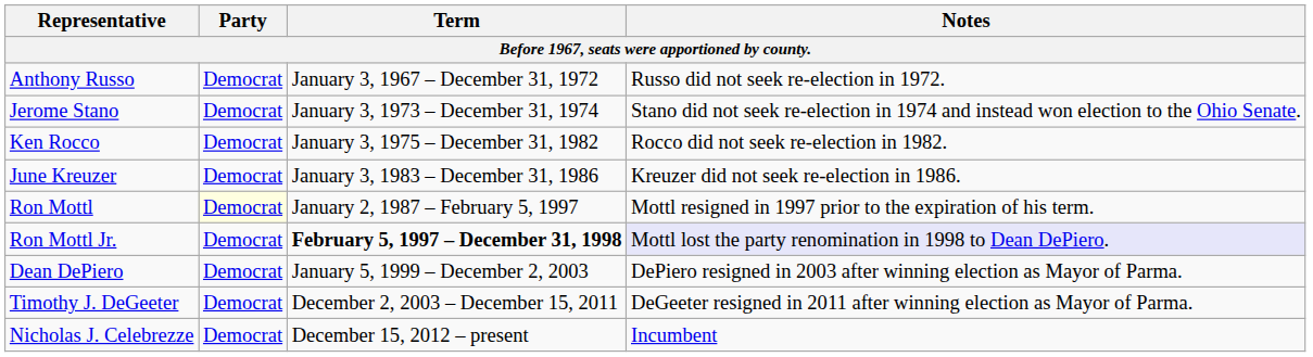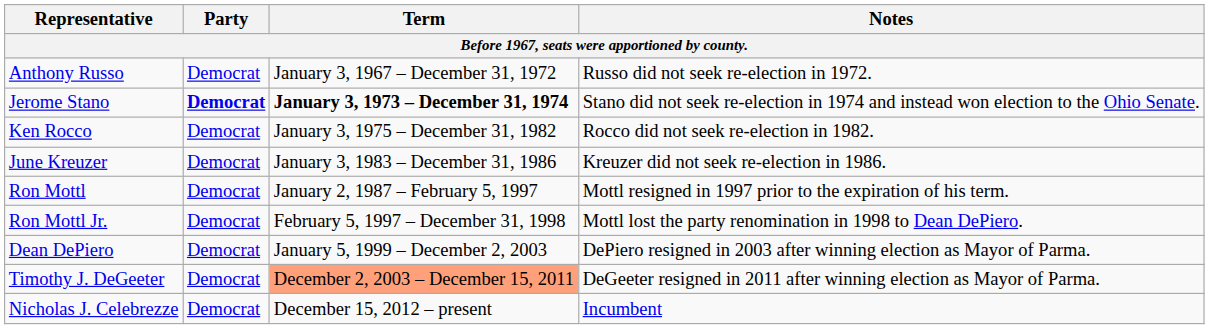Jerome Stano | Party: normal -> bold
Jerome Stano | Term: normal -> bold
Ron Mottl | Party: lightyellow background -> no background
Ron Mottl Jr. | Term: bold -> normal
Ron Mottl Jr. | Notes: lavender background -> no background
Timothy J. DeGeeter | Term: no background -> lightsalmon background
